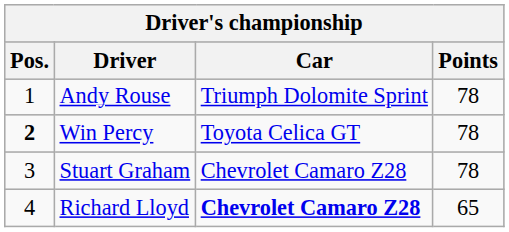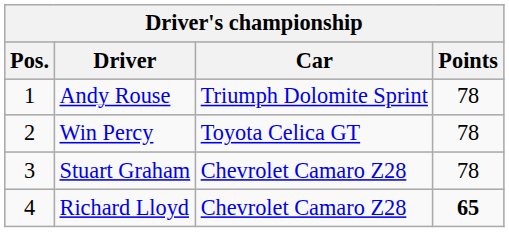Win Percy | Pos.: bold -> normal
Richard Lloyd | Car: bold -> normal
Richard Lloyd | Points: normal -> bold
